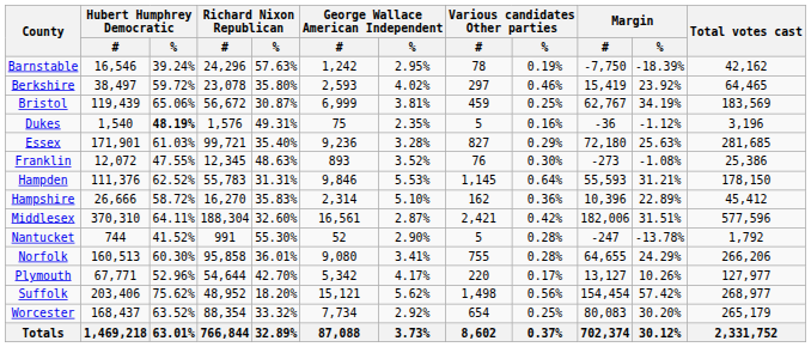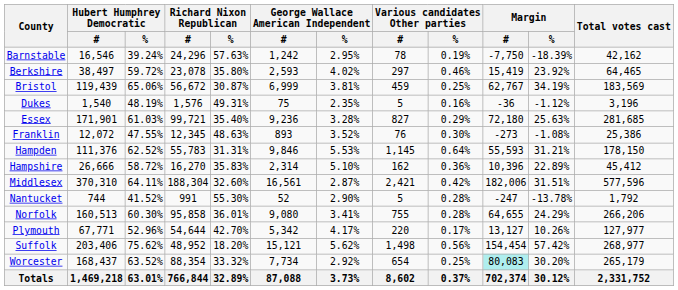Dukes | Hubert Humphrey Democratic / %: bold -> normal
Worcester | Margin / #: no background -> paleturquoise background
